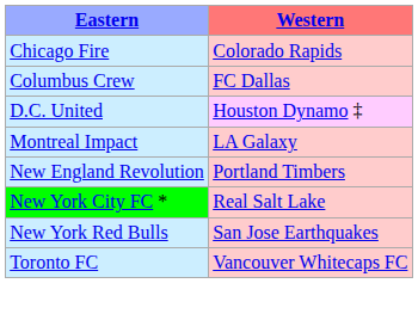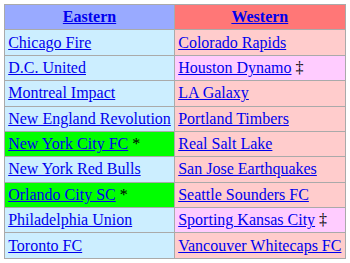- row: Columbus Crew | FC Dallas
+ row: Orlando City SC * | Seattle Sounders FC
+ row: Philadelphia Union | Sporting Kansas City ‡
